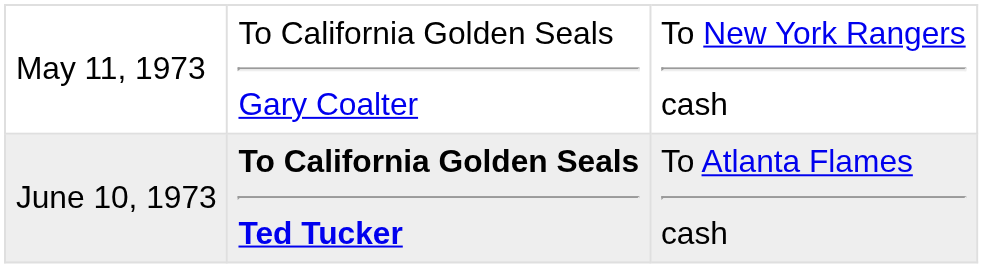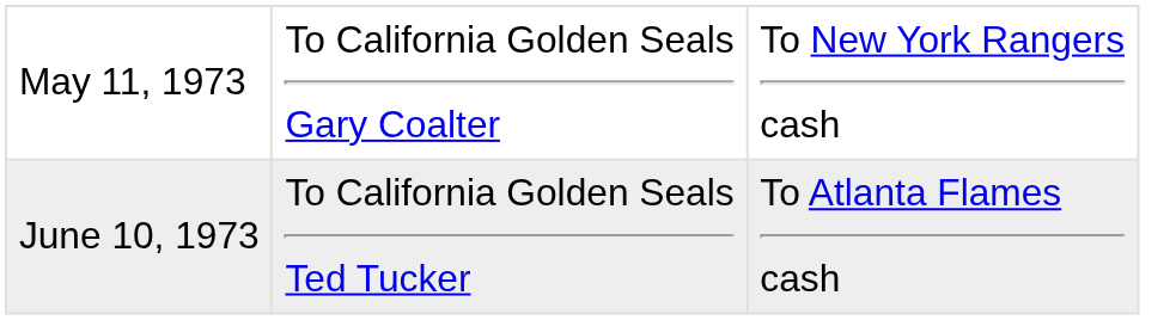June 10, 1973 | column 2: bold -> normal
